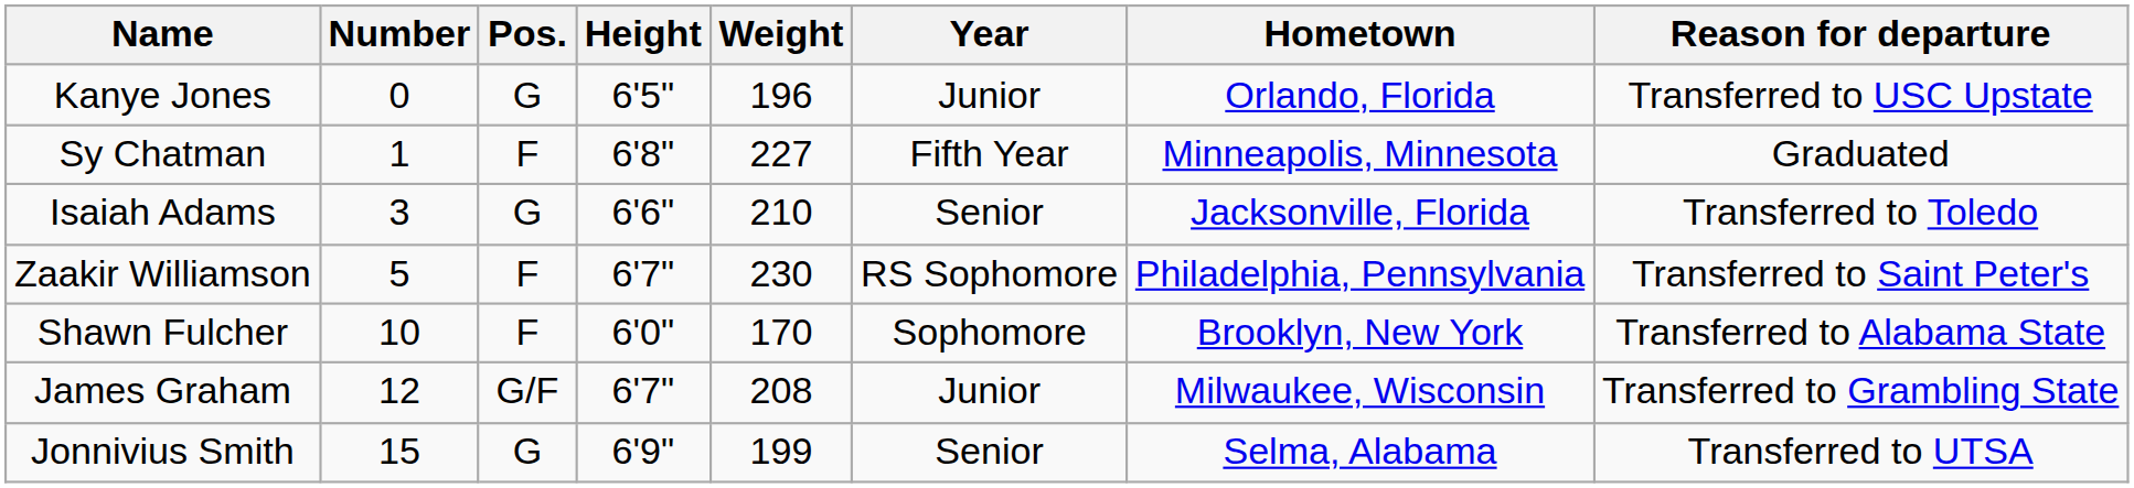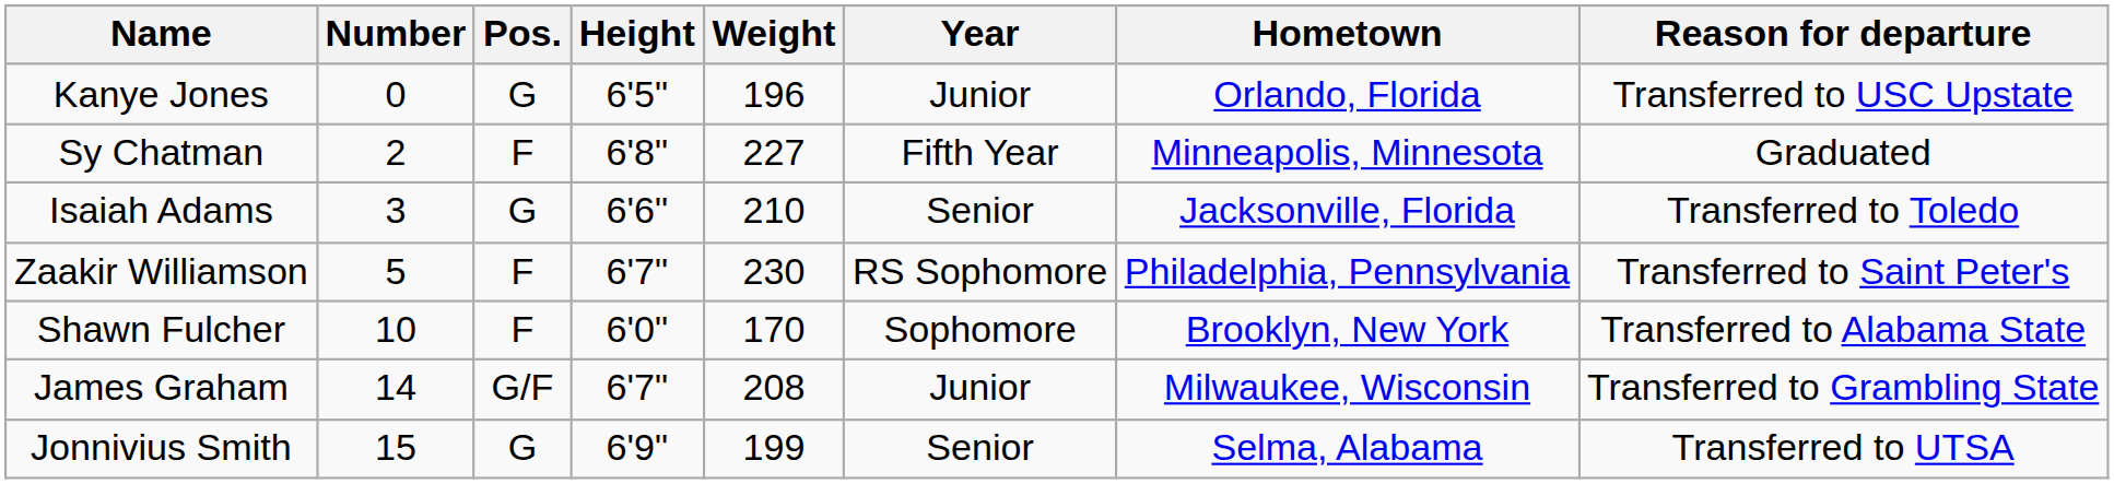Sy Chatman | Number: 1 -> 2
James Graham | Number: 12 -> 14
